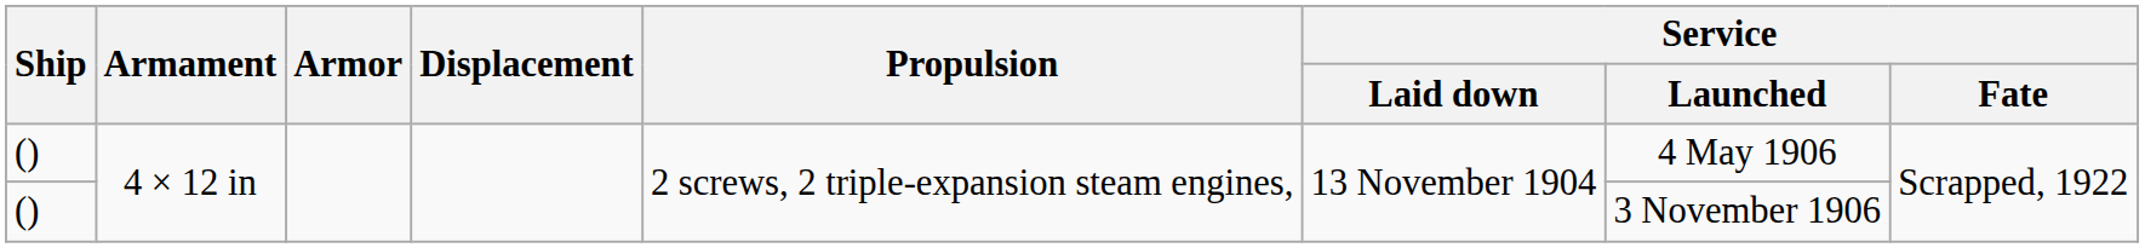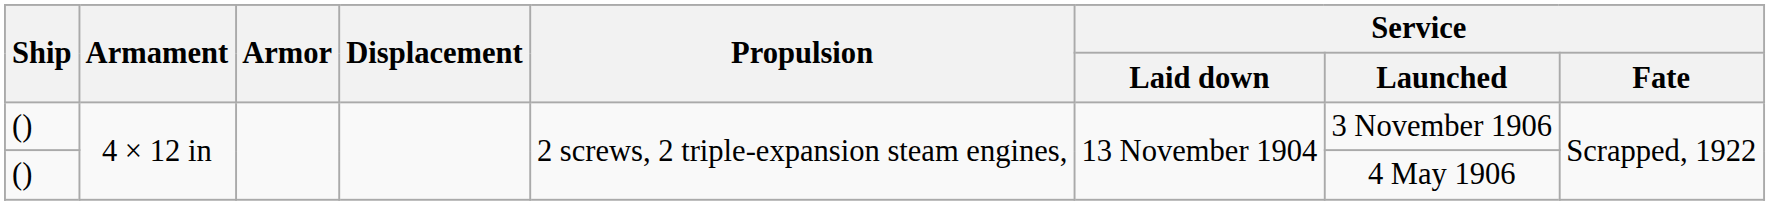row 3 | Service / Launched: 4 May 1906 -> 3 November 1906
row 4 | Service / Launched: 3 November 1906 -> 4 May 1906
